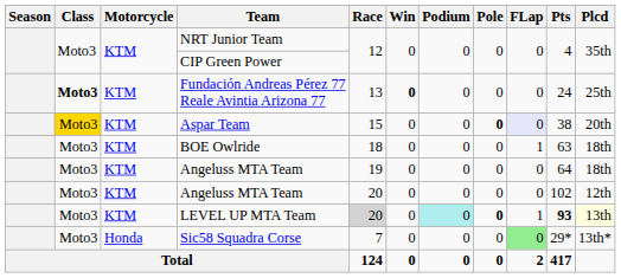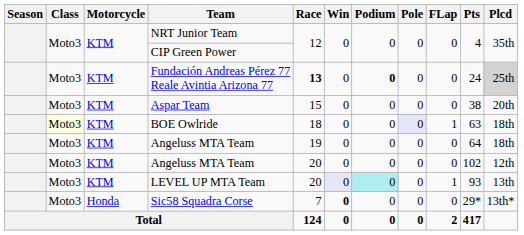Fundación Andreas Pérez 77 Reale Avintia Arizona 77 | Class: bold -> normal
Fundación Andreas Pérez 77 Reale Avintia Arizona 77 | Race: normal -> bold
Fundación Andreas Pérez 77 Reale Avintia Arizona 77 | Win: bold -> normal
Fundación Andreas Pérez 77 Reale Avintia Arizona 77 | Podium: normal -> bold
Fundación Andreas Pérez 77 Reale Avintia Arizona 77 | Plcd: no background -> lightgrey background
Aspar Team | Class: gold background -> no background
Aspar Team | Pole: bold -> normal
Aspar Team | FLap: lavender background -> no background
BOE Owlride | Class: no background -> lightyellow background
BOE Owlride | Pole: no background -> lavender background
LEVEL UP MTA Team | Race: lightgrey background -> no background
LEVEL UP MTA Team | Win: no background -> lavender background
LEVEL UP MTA Team | Pole: bold -> normal
LEVEL UP MTA Team | Pts: bold -> normal
LEVEL UP MTA Team | Plcd: lightyellow background -> no background
Sic58 Squadra Corse | Win: normal -> bold
Sic58 Squadra Corse | FLap: lightgreen background -> no background
